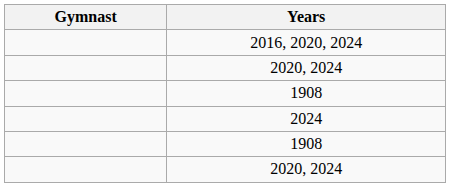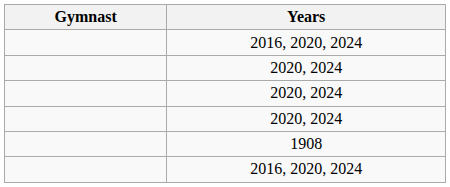row 4 | Years: 1908 -> 2020, 2024
row 5 | Years: 2024 -> 2020, 2024
row 7 | Years: 2020, 2024 -> 2016, 2020, 2024
